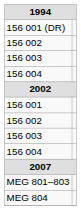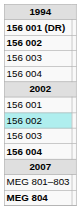row 2 | column 1: normal -> bold
row 3 | column 1: normal -> bold
row 8 | column 1: no background -> paleturquoise background
row 10 | column 1: normal -> bold
row 13 | column 1: normal -> bold
